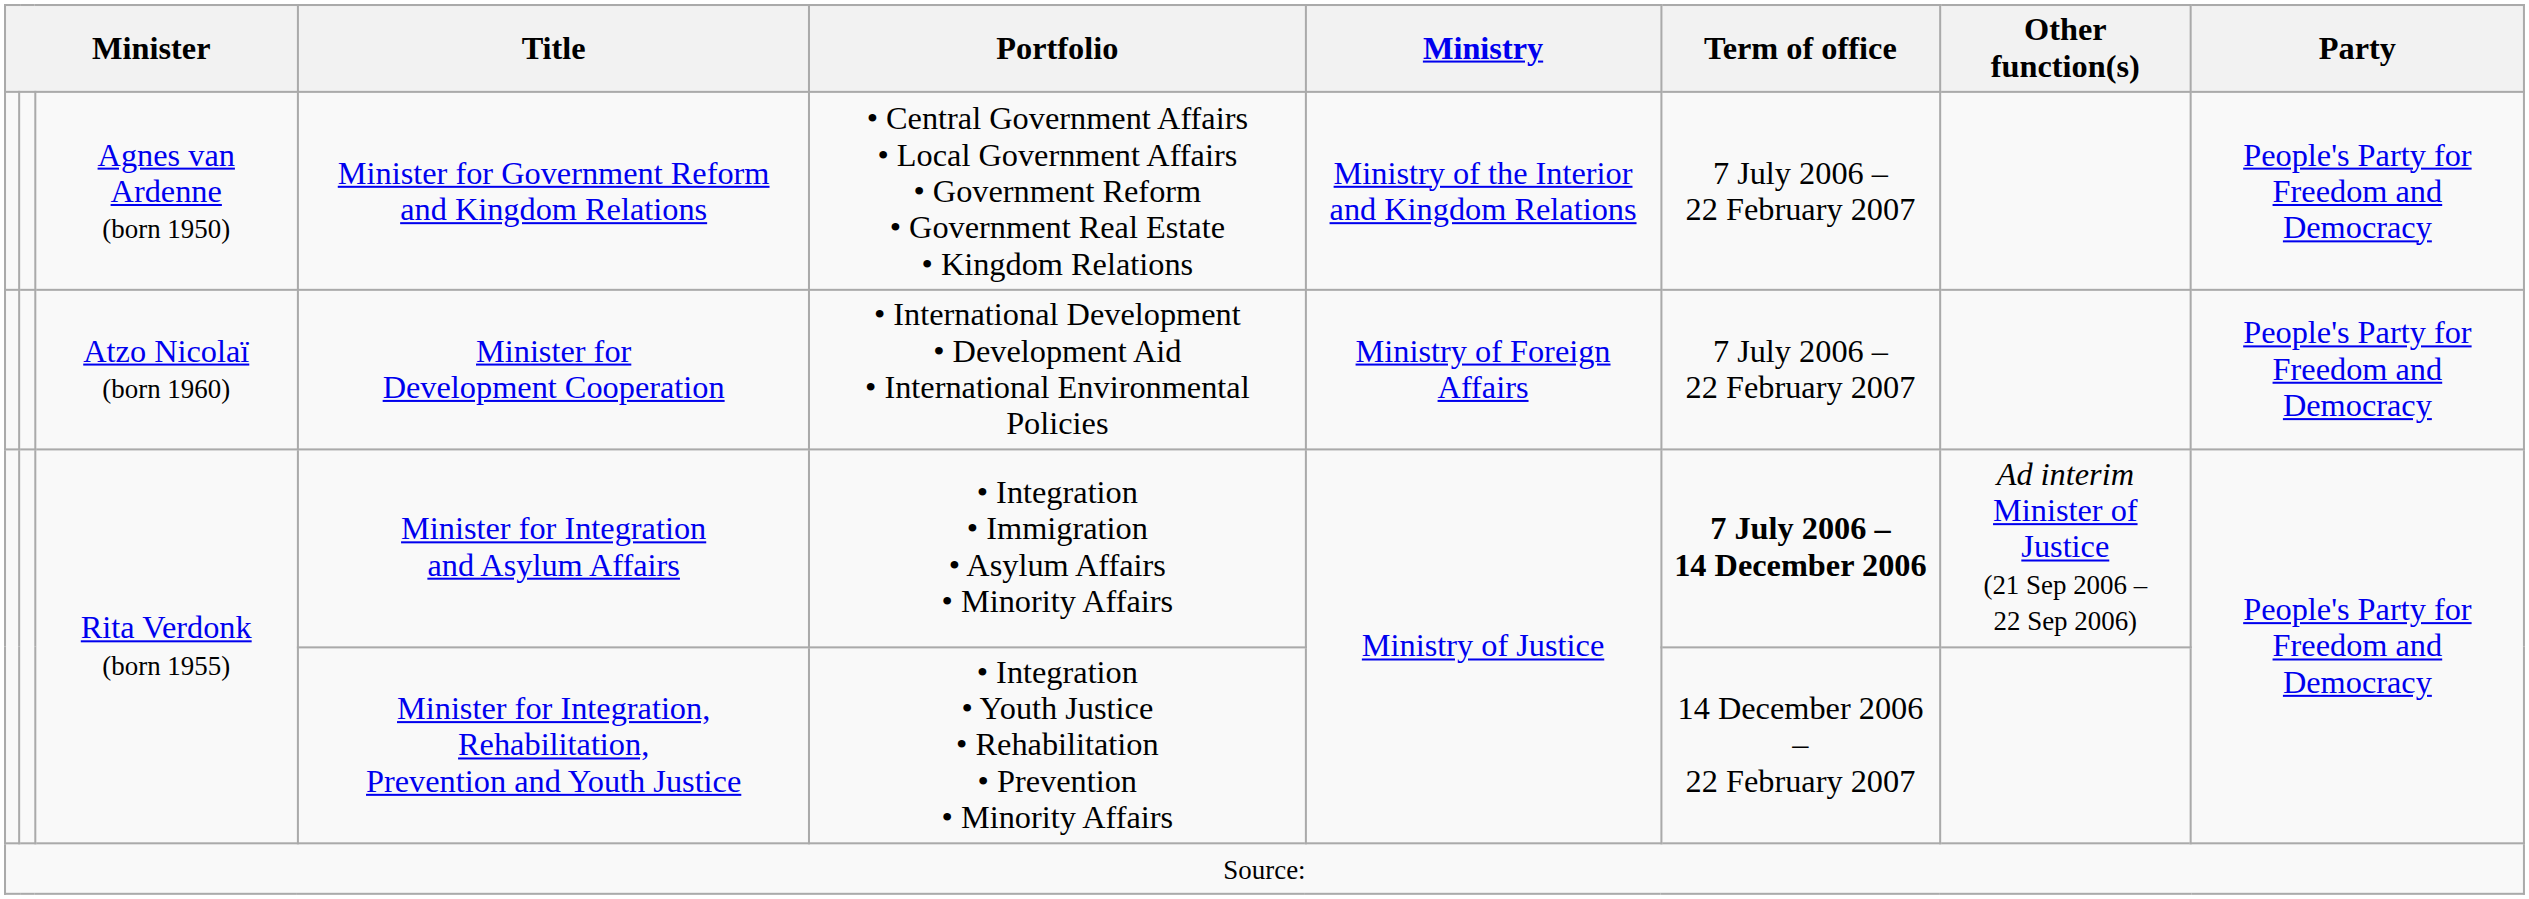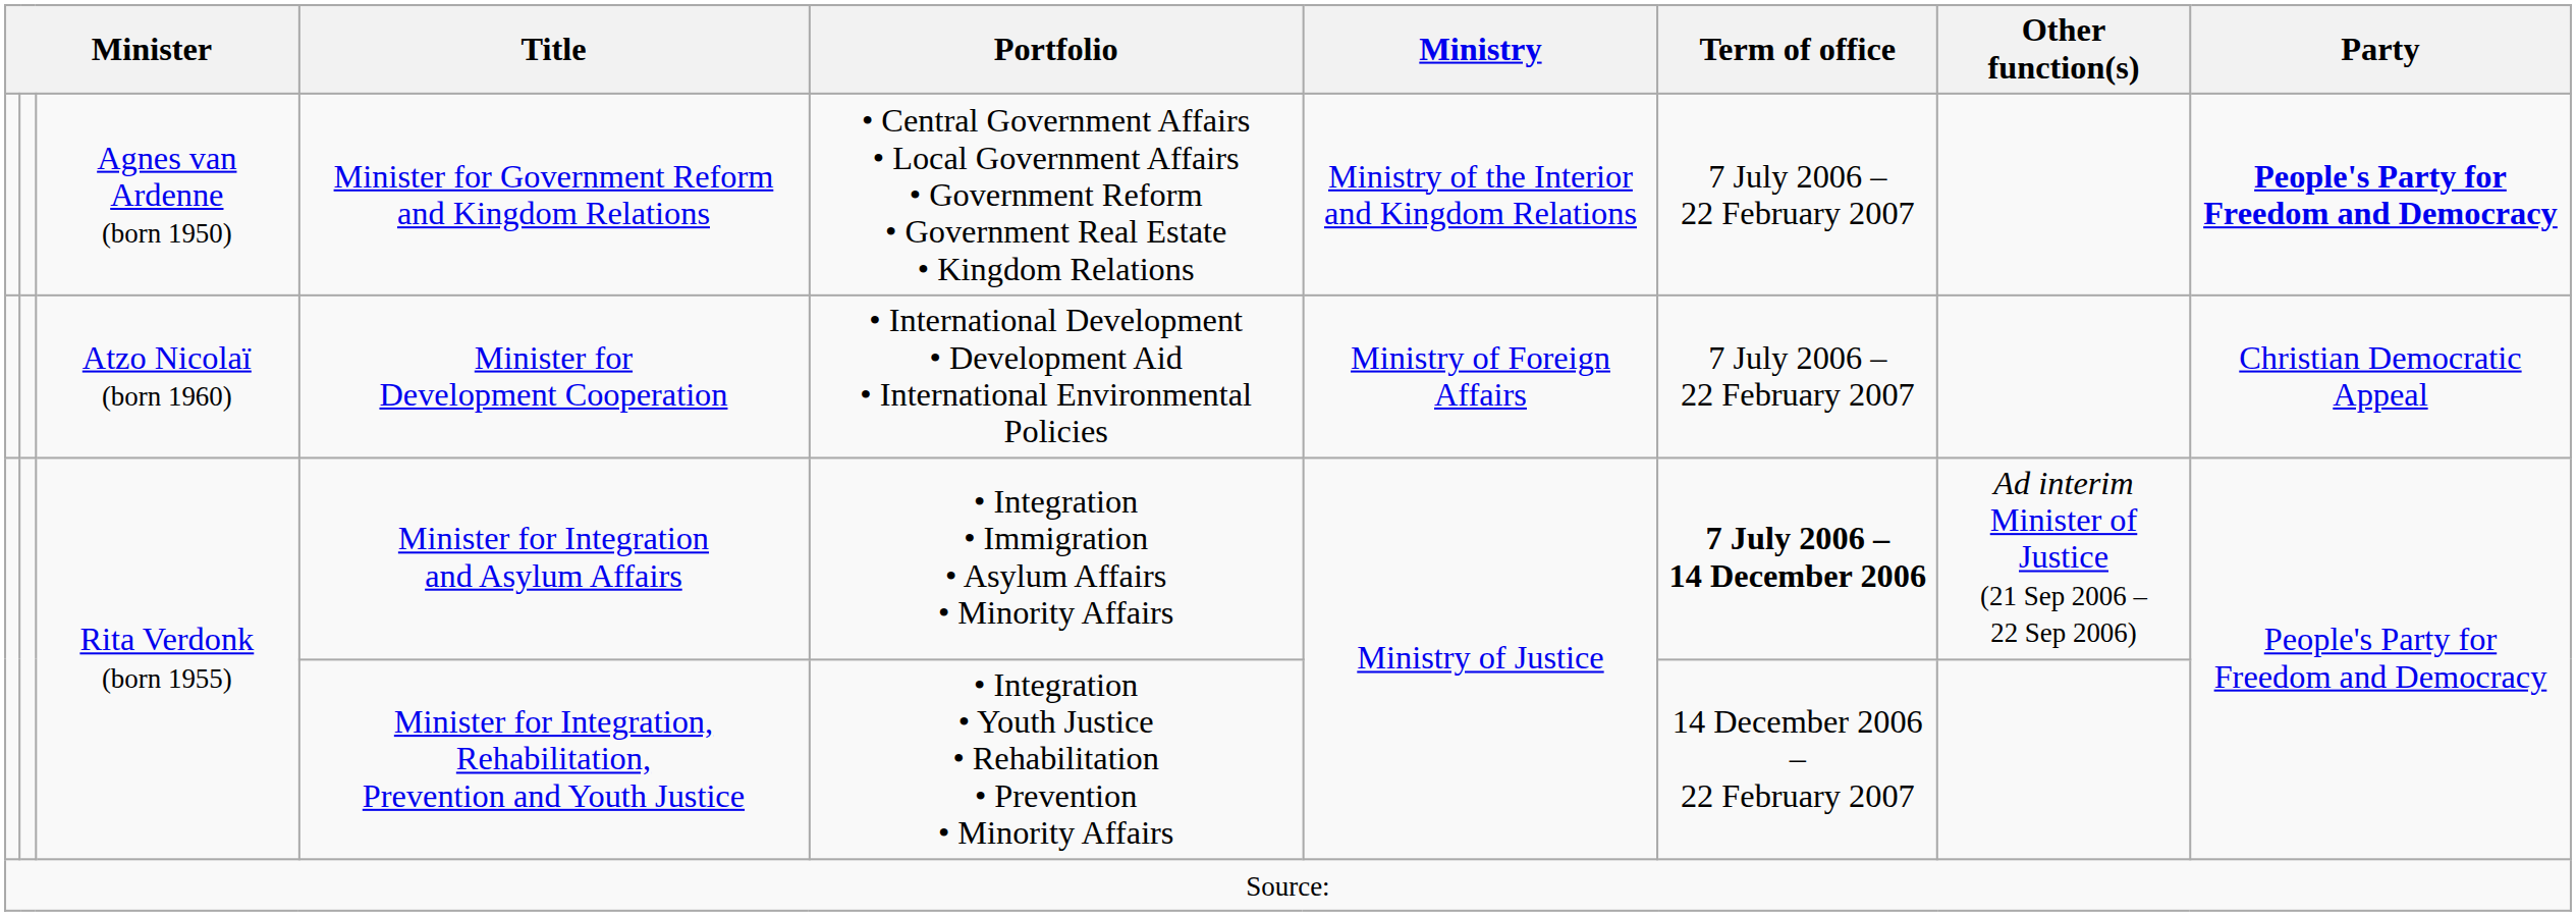Minister for Government Reform and Kingdom Relations | Party: normal -> bold
Minister for Development Cooperation | Party: People's Party for Freedom and Democracy -> Christian Democratic Appeal
